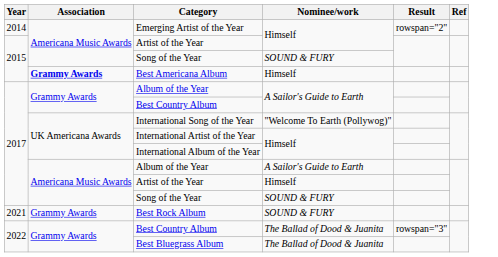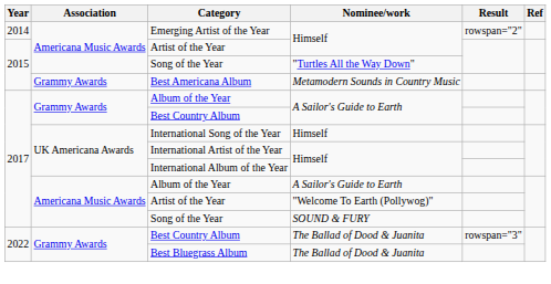2015 / Song of the Year | Nominee/work: SOUND & FURY -> "Turtles All the Way Down"
Best Americana Album | Association: bold -> normal
Best Americana Album | Nominee/work: Himself -> Metamodern Sounds in Country Music
International Song of the Year | Nominee/work: "Welcome To Earth (Pollywog)" -> Himself
2017 / Artist of the Year | Nominee/work: Himself -> "Welcome To Earth (Pollywog)"
- row: 2021 | Grammy Awards | Best Rock Album | SOUND & FURY
